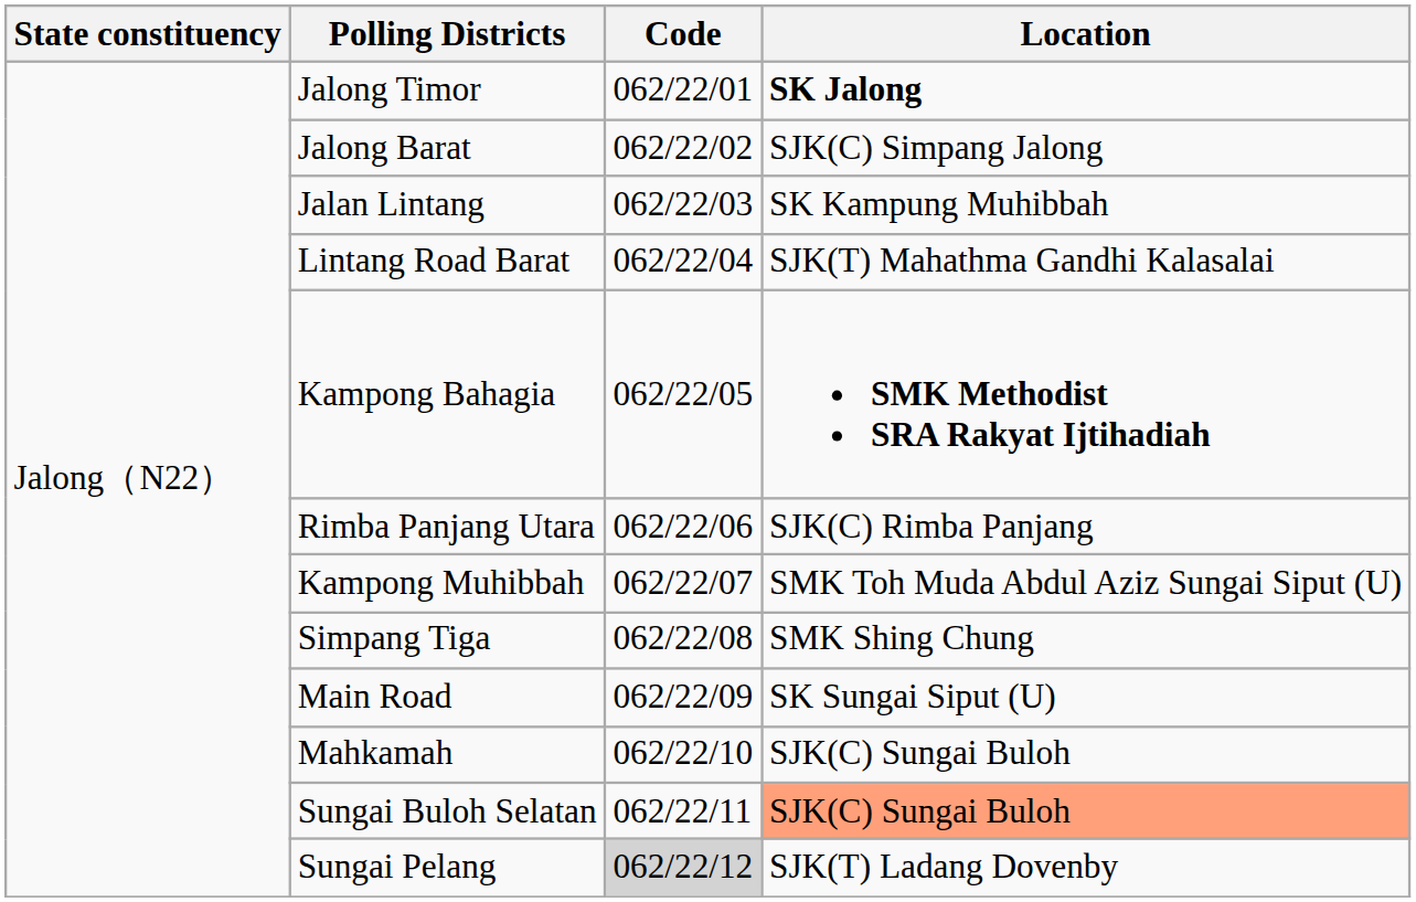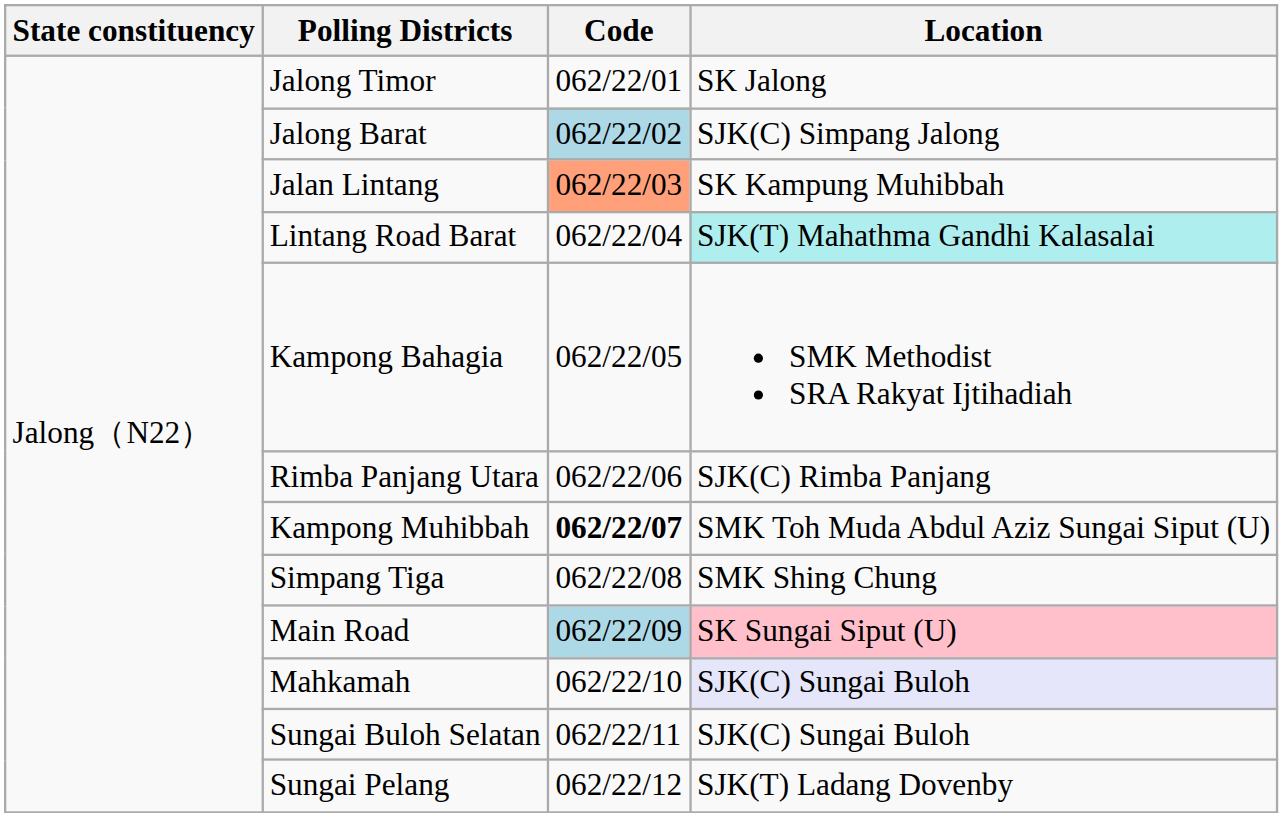Jalong Timor | Location: bold -> normal
Jalong Barat | Code: no background -> lightblue background
Jalan Lintang | Code: no background -> lightsalmon background
Lintang Road Barat | Location: no background -> paleturquoise background
Kampong Bahagia | Location: bold -> normal
Kampong Muhibbah | Code: normal -> bold
Main Road | Code: no background -> lightblue background
Main Road | Location: no background -> pink background
Mahkamah | Location: no background -> lavender background
Sungai Buloh Selatan | Location: lightsalmon background -> no background
Sungai Pelang | Code: lightgrey background -> no background
